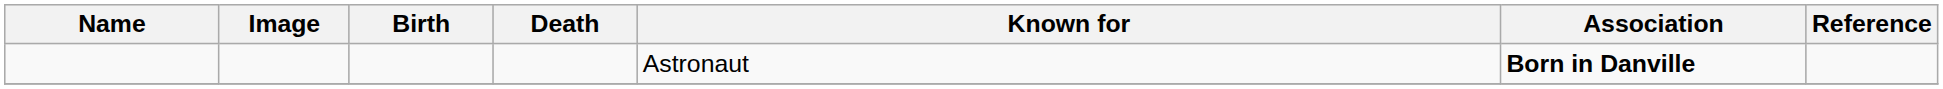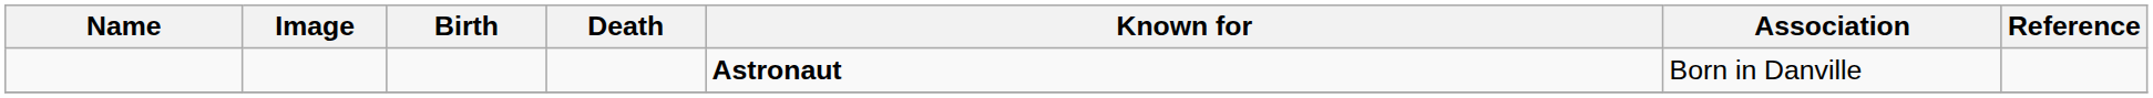row 2 | Known for: normal -> bold
row 2 | Association: bold -> normal
